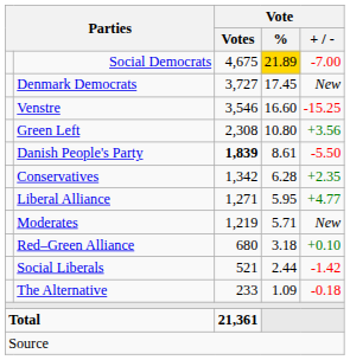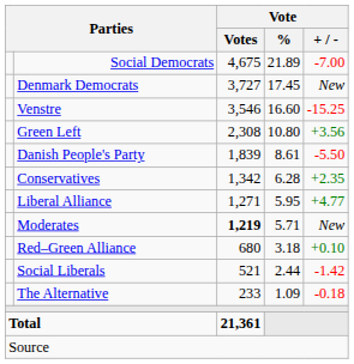Social Democrats | Vote / %: gold background -> no background
Danish People's Party | Vote / Votes: bold -> normal
Moderates | Vote / Votes: normal -> bold
